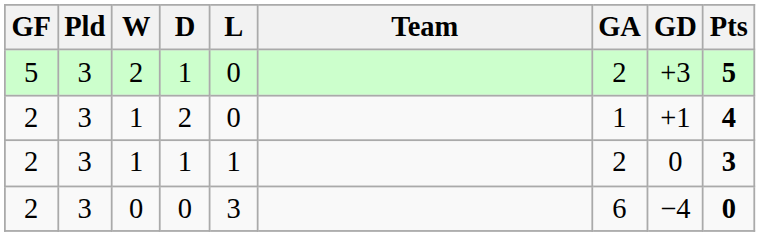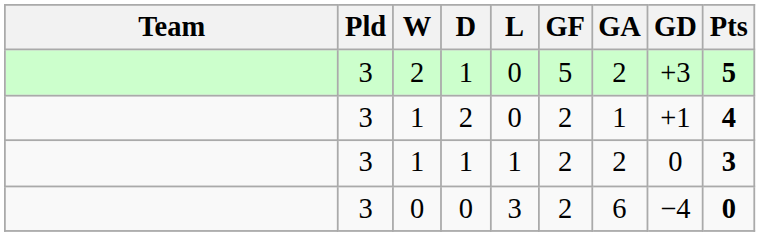columns swapped: Team <-> GF
